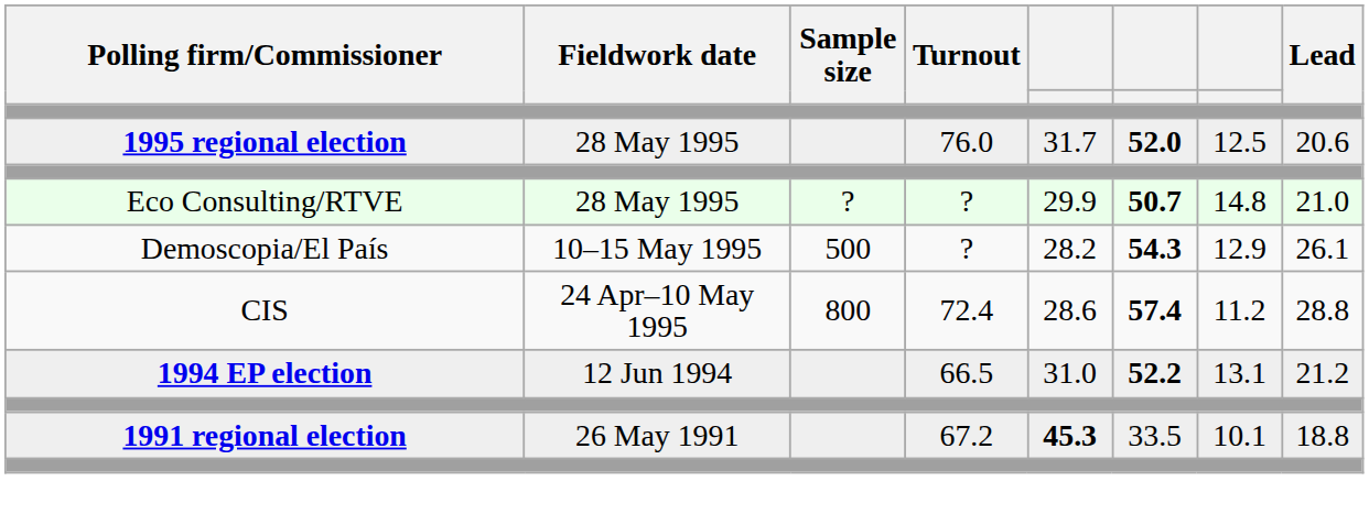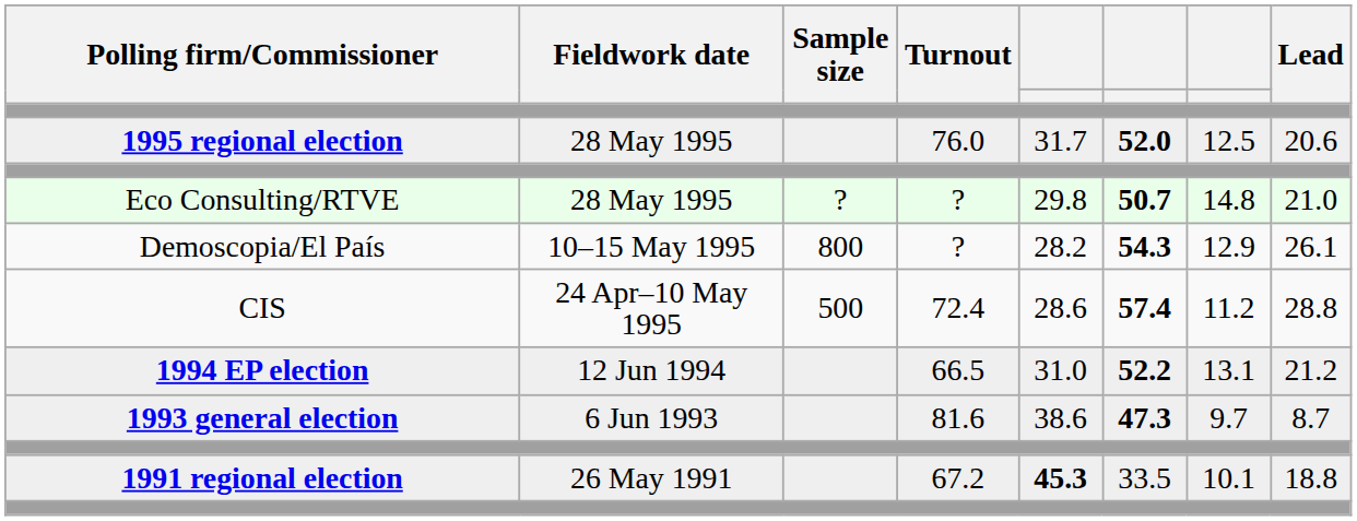Eco Consulting/RTVE | column 5: 29.9 -> 29.8
Demoscopia/El País | Sample size: 500 -> 800
CIS | Sample size: 800 -> 500
+ row: 1993 general election | 6 Jun 1993 | 81.6 | 38.6 | 47.3 | 9.7 | 8.7
